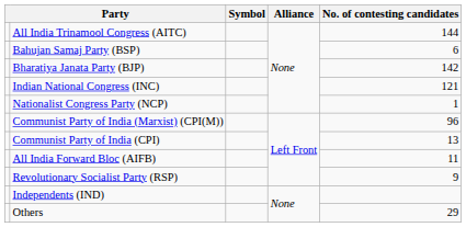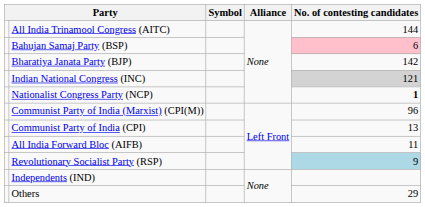Bahujan Samaj Party (BSP) | No. of contesting candidates: no background -> pink background
Indian National Congress (INC) | No. of contesting candidates: no background -> lightgrey background
Nationalist Congress Party (NCP) | No. of contesting candidates: normal -> bold
Revolutionary Socialist Party (RSP) | No. of contesting candidates: no background -> lightblue background
